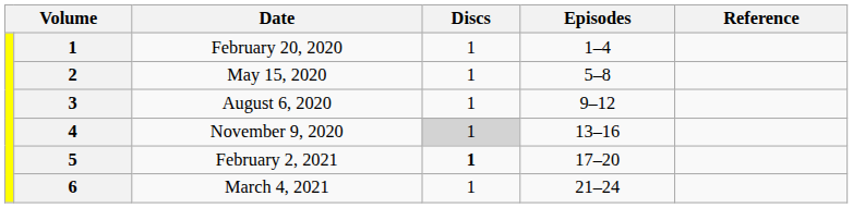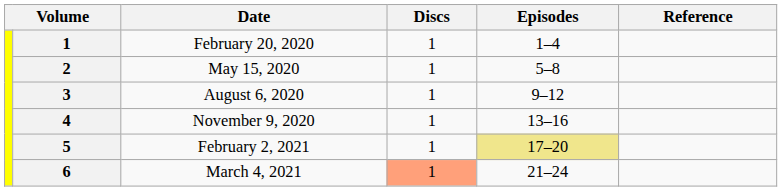November 9, 2020 | Discs: lightgrey background -> no background
February 2, 2021 | Discs: bold -> normal
February 2, 2021 | Episodes: no background -> khaki background
March 4, 2021 | Discs: no background -> lightsalmon background
